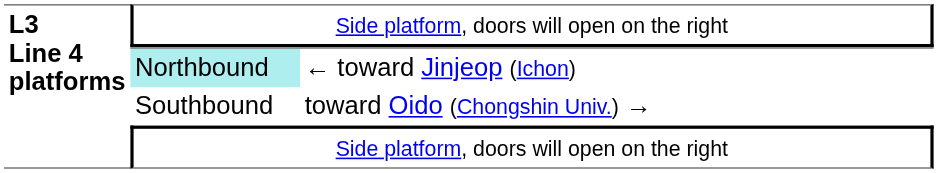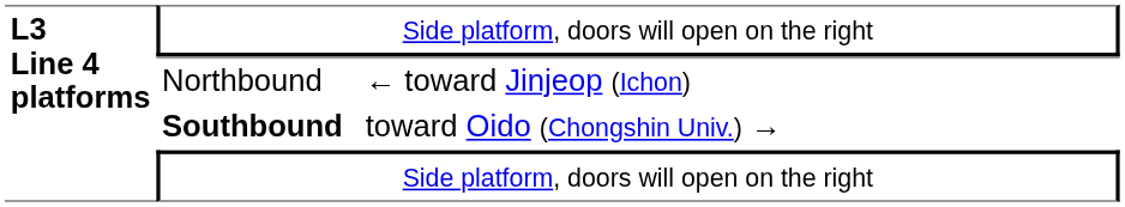Northbound | column 2: paleturquoise background -> no background
Southbound | column 2: normal -> bold
